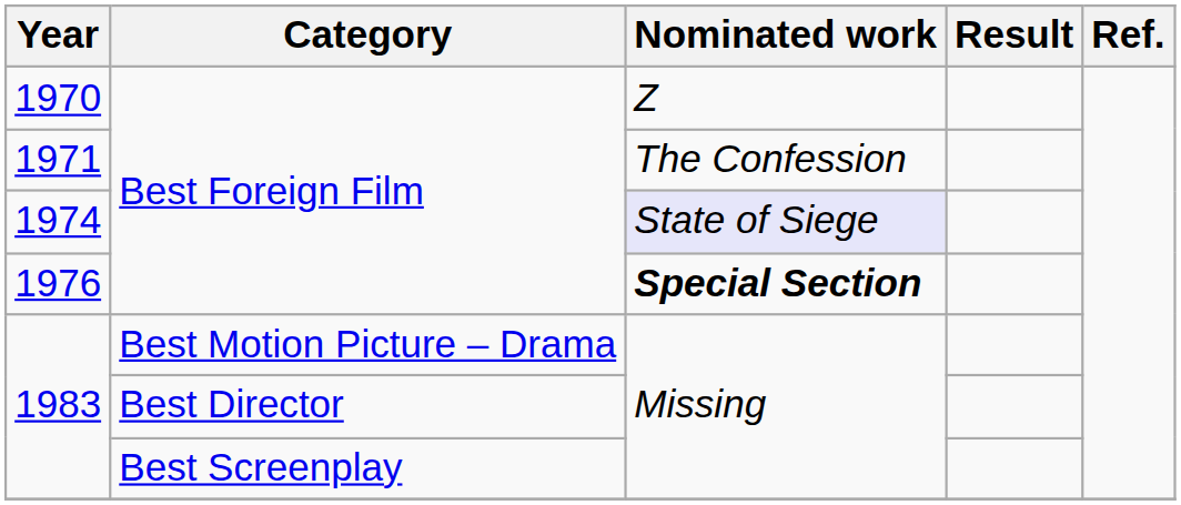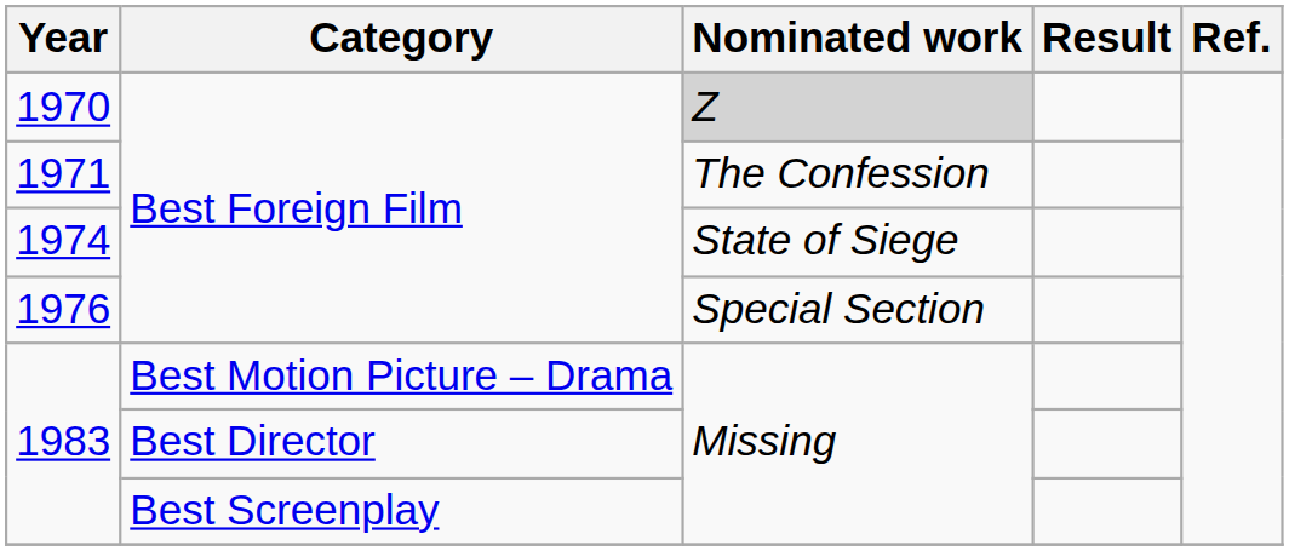1970 | Nominated work: no background -> lightgrey background
1974 | Nominated work: lavender background -> no background
1976 | Nominated work: bold -> normal
